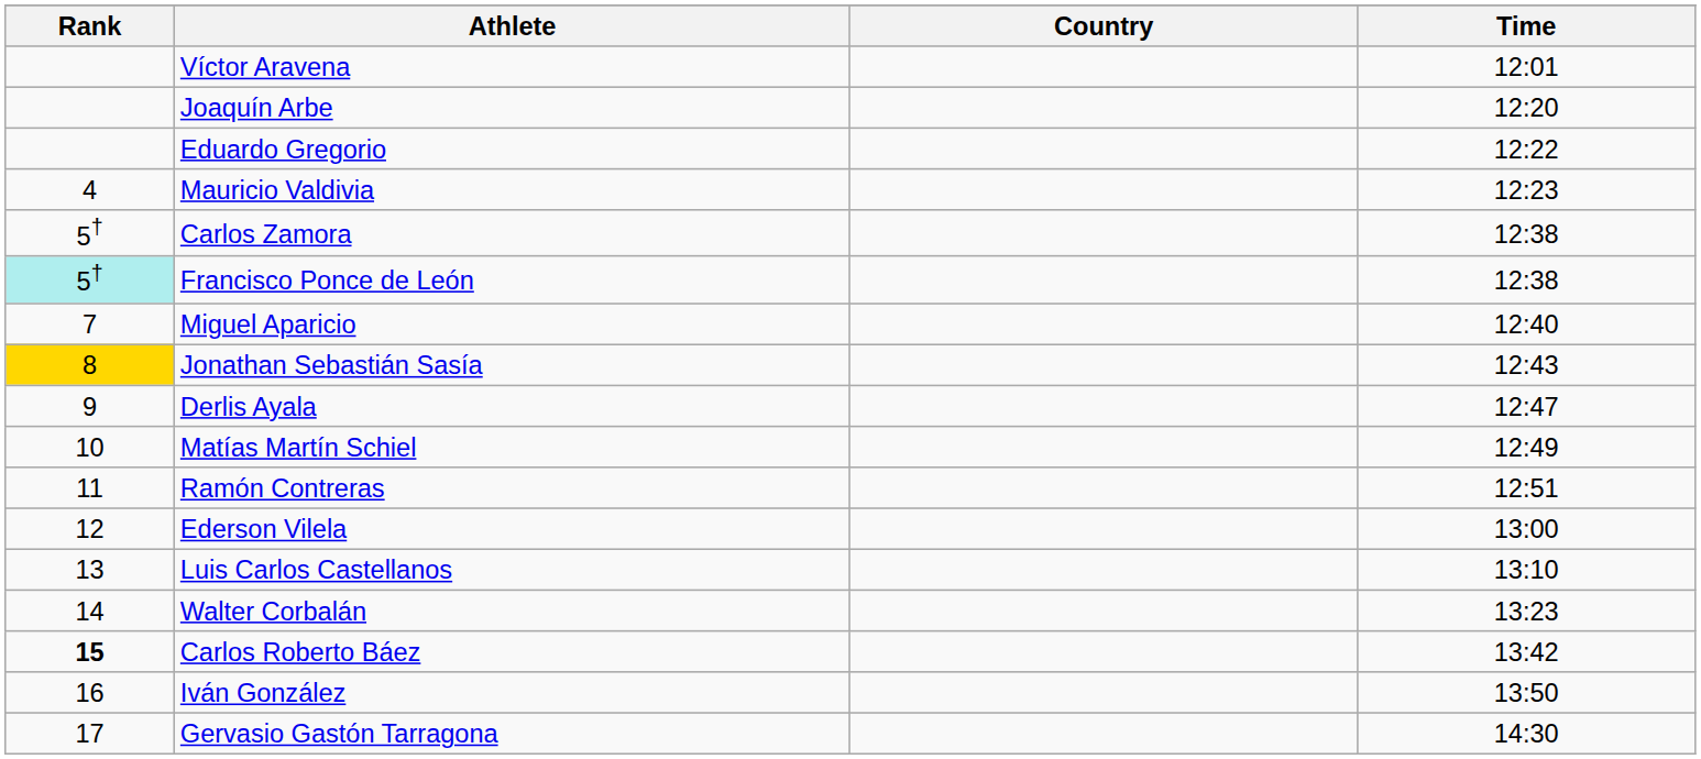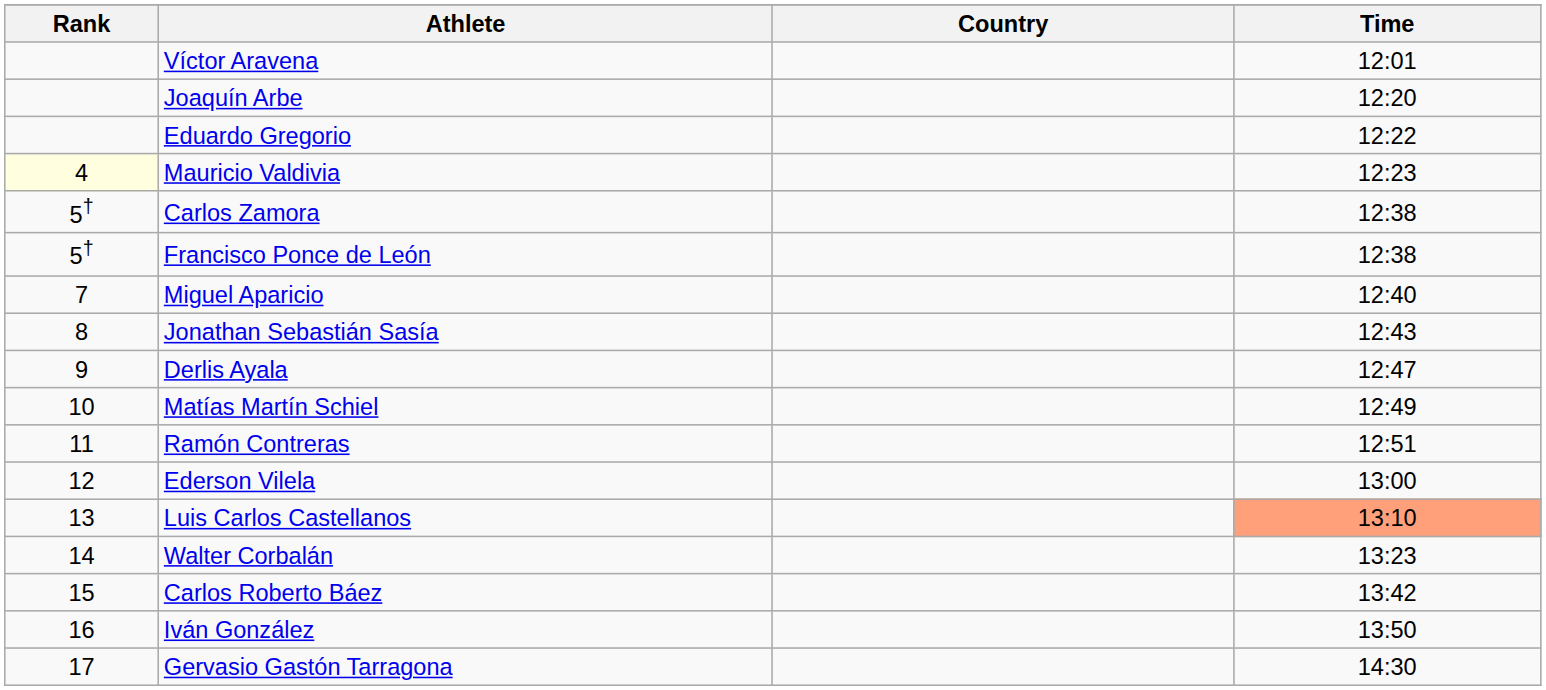Mauricio Valdivia | Rank: no background -> lightyellow background
Francisco Ponce de León | Rank: paleturquoise background -> no background
Jonathan Sebastián Sasía | Rank: gold background -> no background
Luis Carlos Castellanos | Time: no background -> lightsalmon background
Carlos Roberto Báez | Rank: bold -> normal
